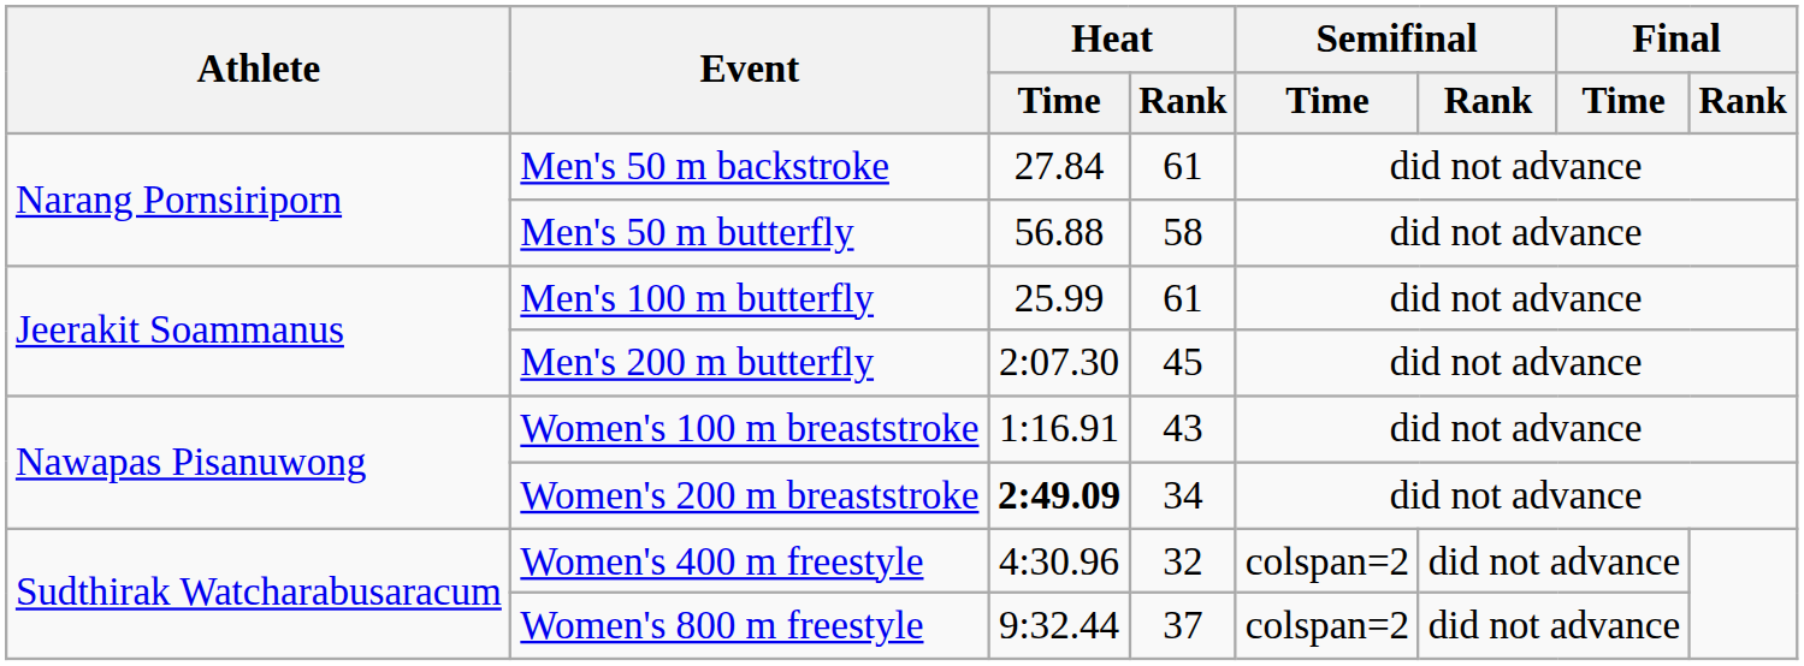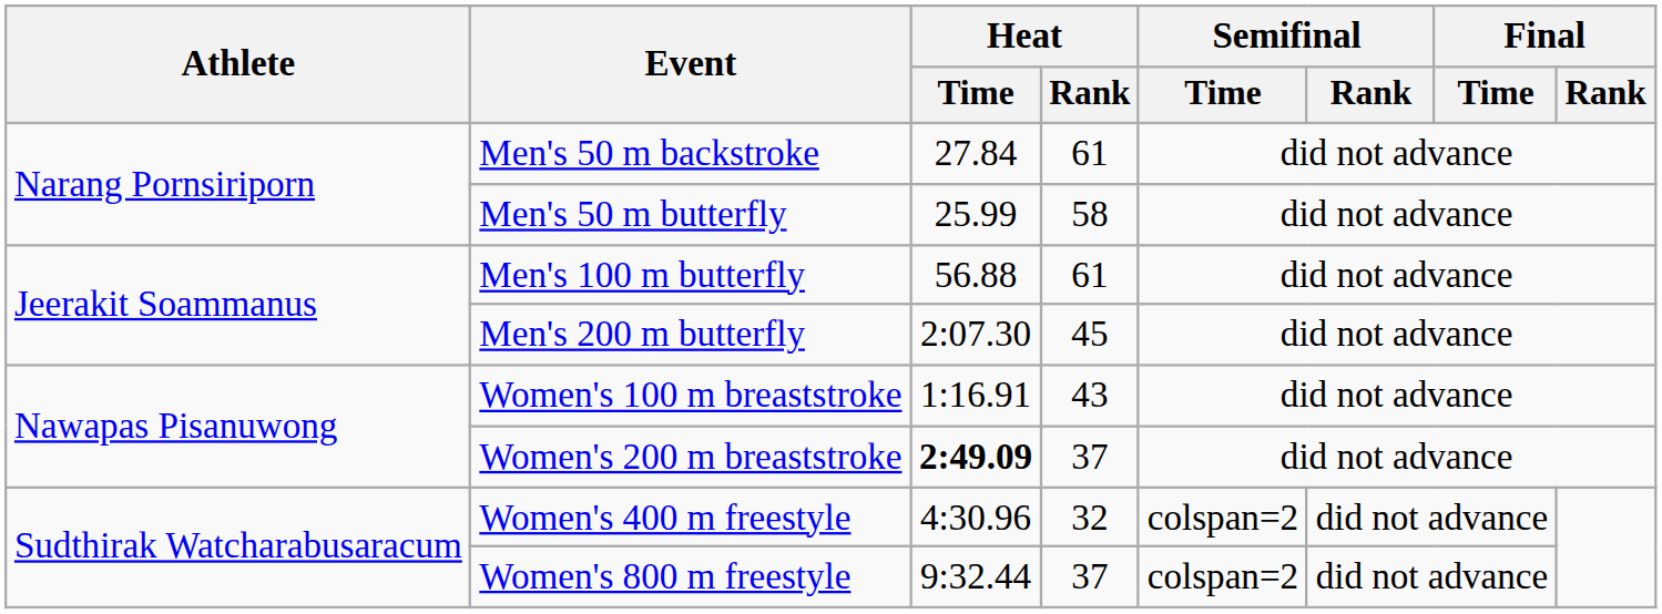Men's 50 m butterfly | Heat / Time: 56.88 -> 25.99
Men's 100 m butterfly | Heat / Time: 25.99 -> 56.88
Women's 200 m breaststroke | Heat / Rank: 34 -> 37
